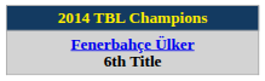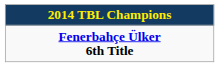row 2 | column 1: lightgrey background -> no background
